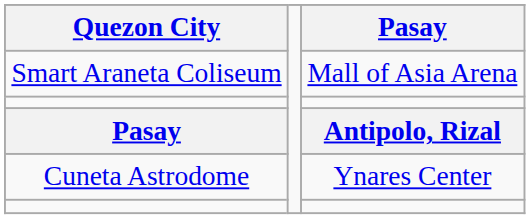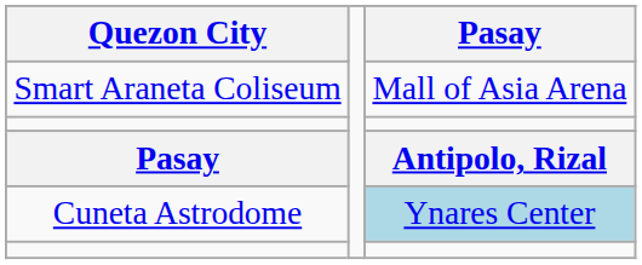Cuneta Astrodome | Pasay: no background -> lightblue background
